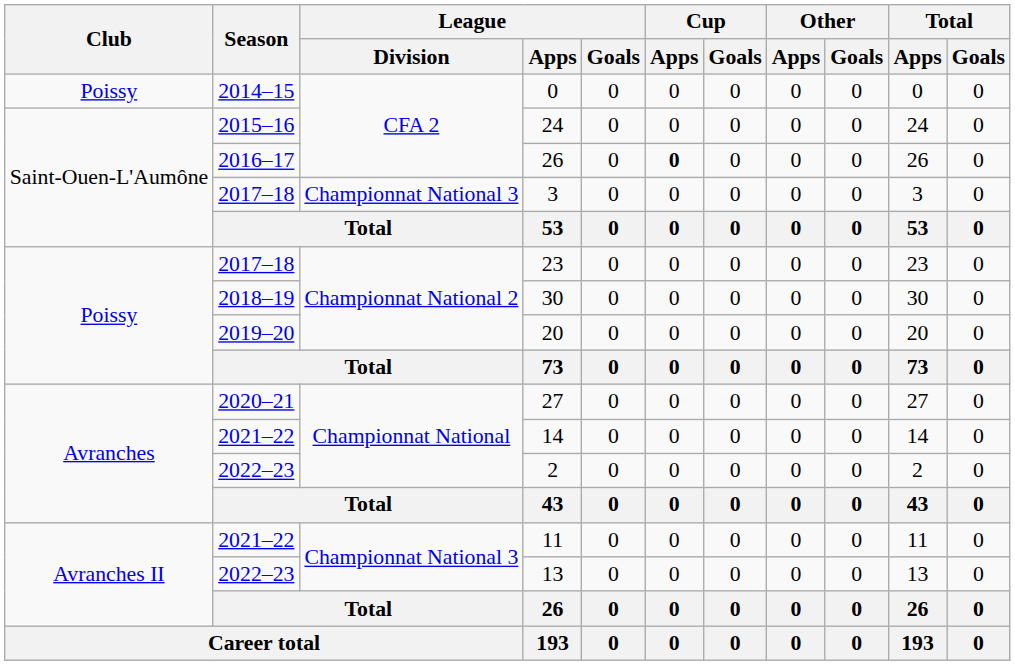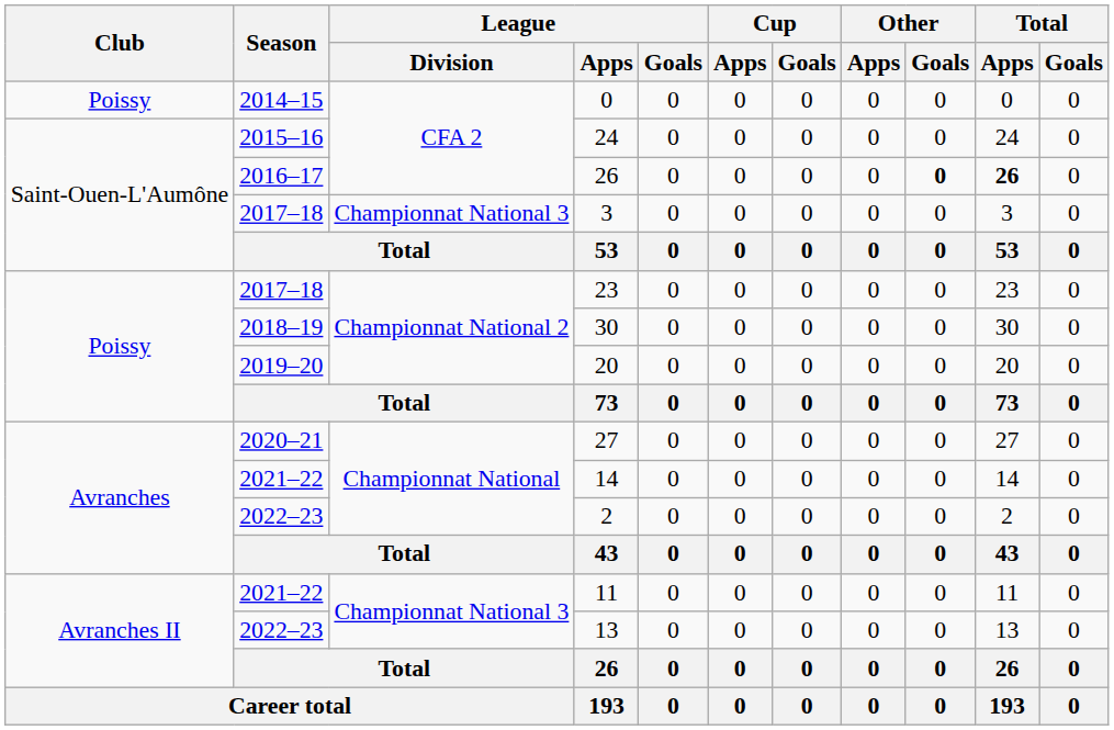2016–17 / 26 | Cup / Apps: bold -> normal
2016–17 / 26 | Other / Goals: normal -> bold
2016–17 / 26 | Total / Apps: normal -> bold
